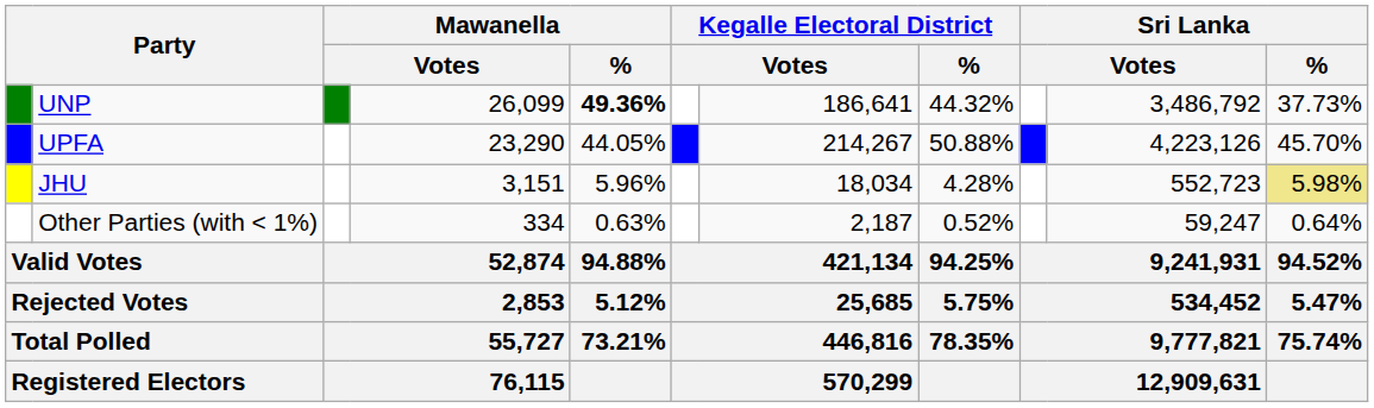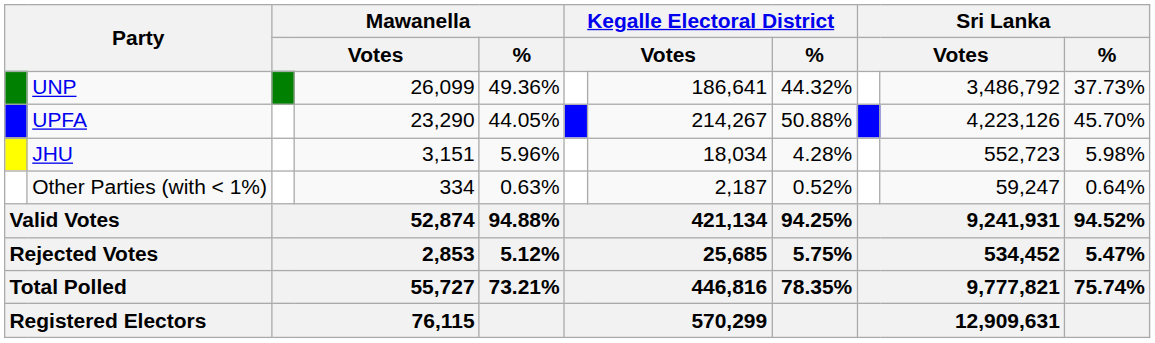UNP | Mawanella / %: bold -> normal
JHU | Sri Lanka / %: khaki background -> no background
